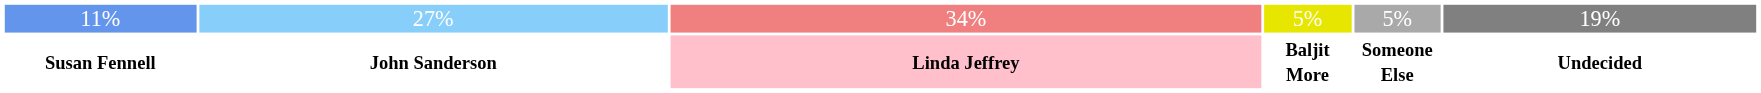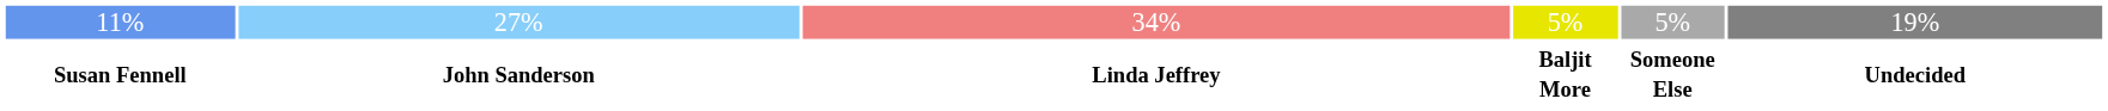Susan Fennell | column 3: pink background -> no background
